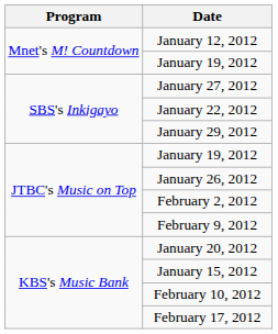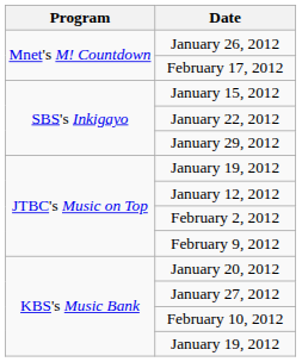row 2 | Date: January 12, 2012 -> January 26, 2012
row 3 | Date: January 19, 2012 -> February 17, 2012
row 4 | Date: January 27, 2012 -> January 15, 2012
row 8 | Date: January 26, 2012 -> January 12, 2012
row 12 | Date: January 15, 2012 -> January 27, 2012
row 14 | Date: February 17, 2012 -> January 19, 2012
